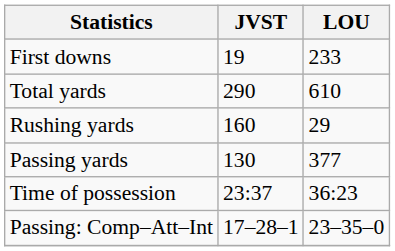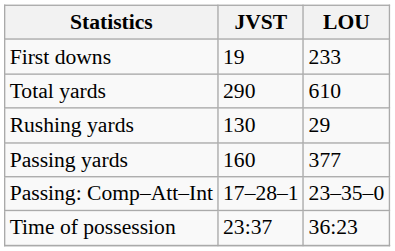Rushing yards | JVST: 160 -> 130
Passing yards | JVST: 130 -> 160
rows swapped: Passing: Comp–Att–Int <-> Time of possession
